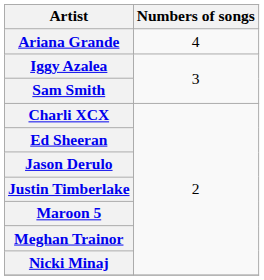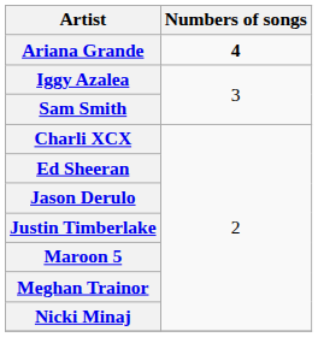Ariana Grande | Numbers of songs: normal -> bold
